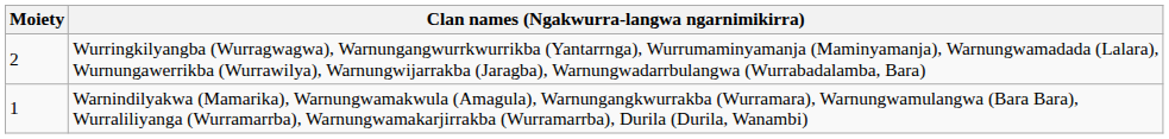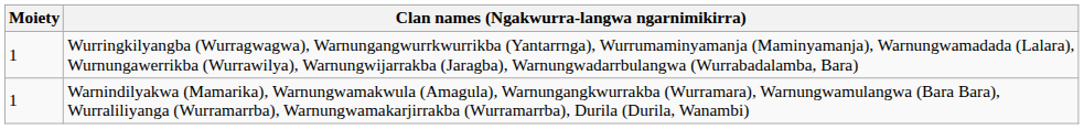row 2 | Moiety: 2 -> 1
